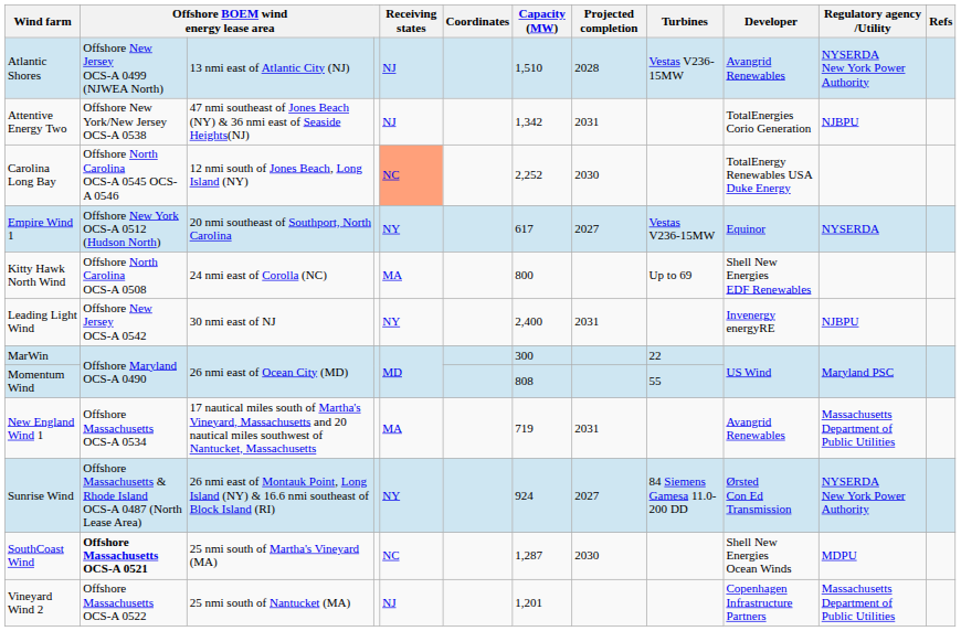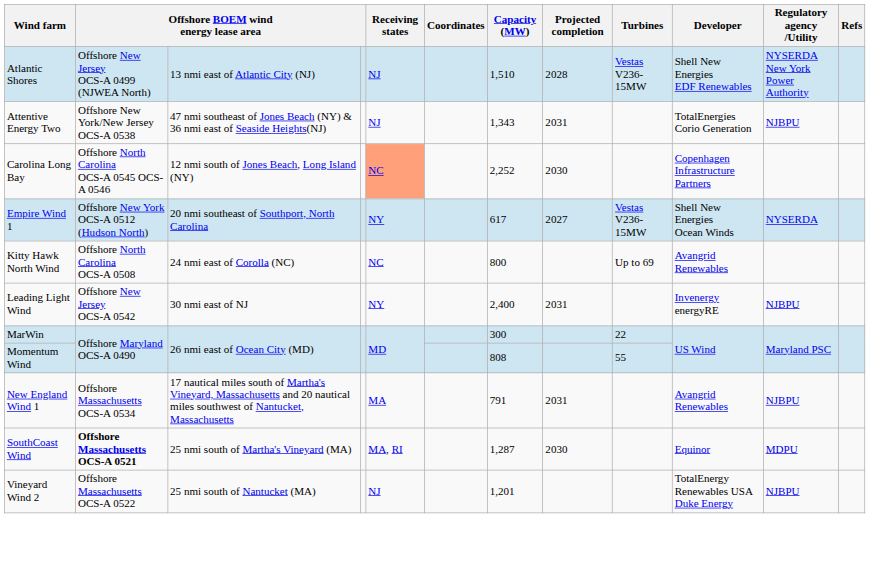Atlantic Shores | Developer: Avangrid Renewables -> Shell New Energies EDF Renewables
Attentive Energy Two | Capacity (MW): 1,342 -> 1,343
Carolina Long Bay | Developer: TotalEnergy Renewables USA Duke Energy -> Copenhagen Infrastructure Partners
Empire Wind 1 | Developer: Equinor -> Shell New Energies Ocean Winds
Kitty Hawk North Wind | Receiving states: MA -> NC
Kitty Hawk North Wind | Developer: Shell New Energies EDF Renewables -> Avangrid Renewables
New England Wind 1 | Capacity (MW): 719 -> 791
New England Wind 1 | Regulatory agency /Utility: Massachusetts Department of Public Utilities -> NJBPU
- row: Sunrise Wind | Offshore Massachusetts & Rhode Island OCS-A 0487 (North Lease Area) | 26 nmi east of Montauk Point, Long Island (NY) & 16.6 nmi southeast of Block Island (RI) | NY | 924 | 2027 | 84 Siemens Gamesa 11.0-200 DD | Ørsted Con Ed Transmission | NYSERDA New York Power Authority
SouthCoast Wind | Receiving states: NC -> MA, RI
SouthCoast Wind | Developer: Shell New Energies Ocean Winds -> Equinor
Vineyard Wind 2 | Developer: Copenhagen Infrastructure Partners -> TotalEnergy Renewables USA Duke Energy
Vineyard Wind 2 | Regulatory agency /Utility: Massachusetts Department of Public Utilities -> NJBPU
